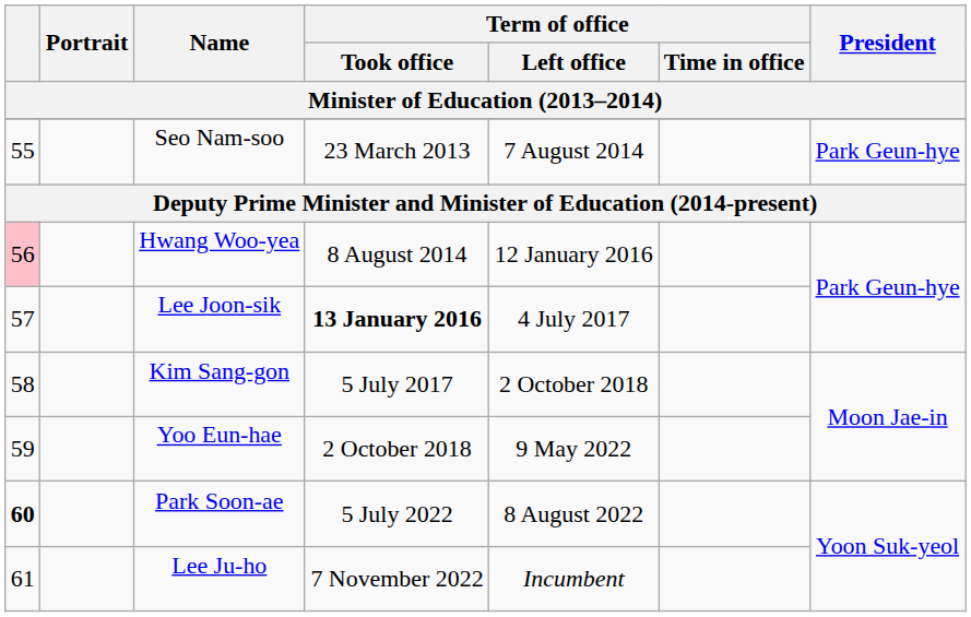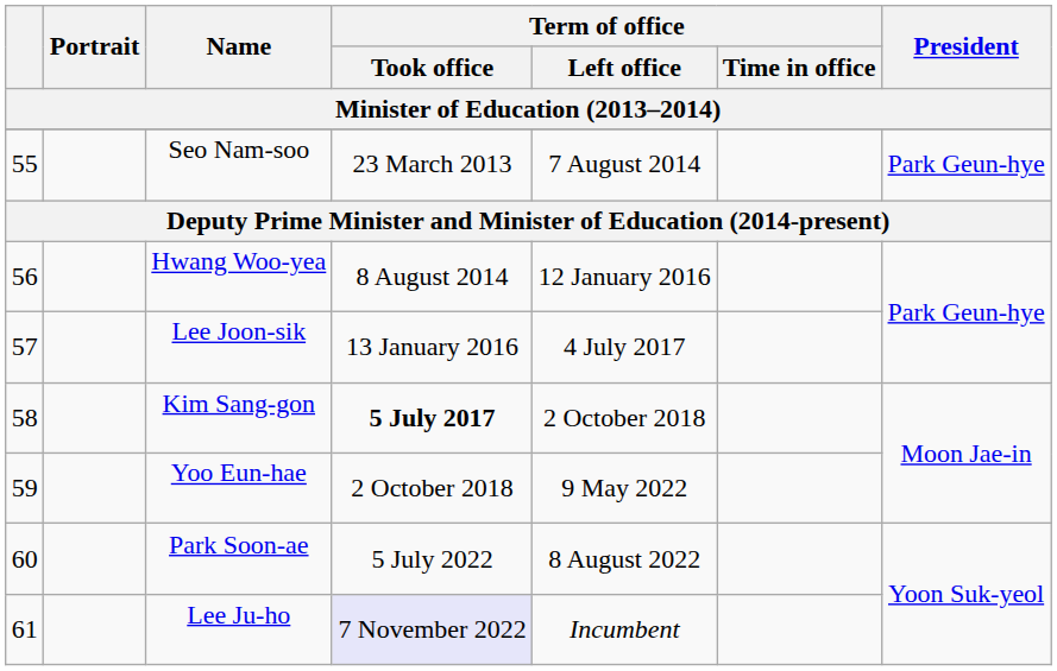Hwang Woo-yea | column 1: pink background -> no background
Lee Joon-sik | Term of office / Took office: bold -> normal
Kim Sang-gon | Term of office / Took office: normal -> bold
Park Soon-ae | column 1: bold -> normal
Lee Ju-ho | Term of office / Took office: no background -> lavender background
